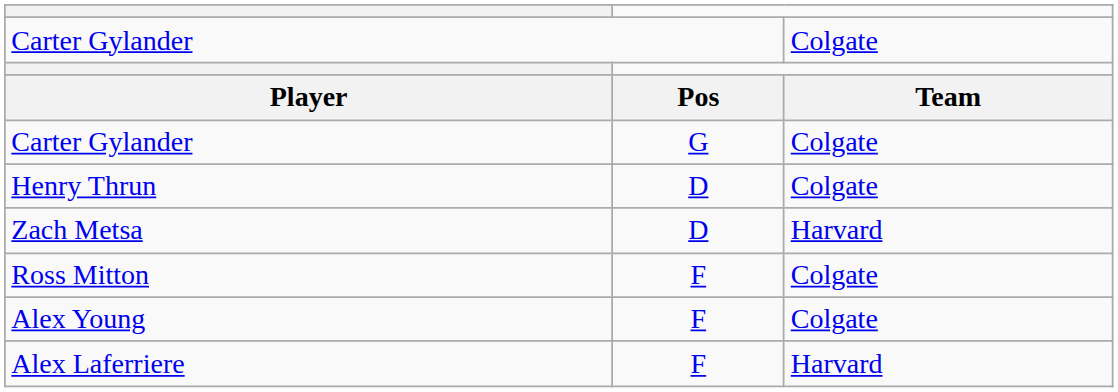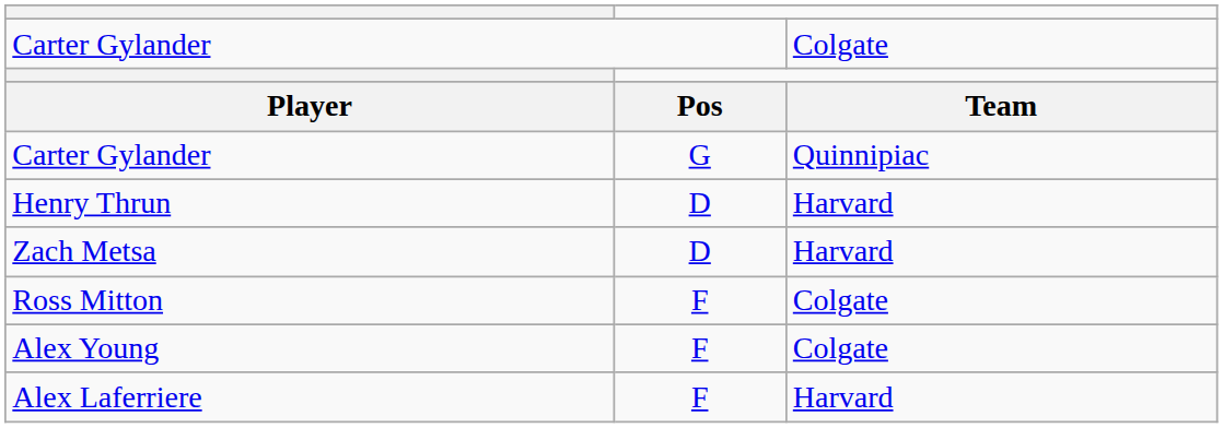Carter Gylander / G | column 3: Colgate -> Quinnipiac
Henry Thrun | column 3: Colgate -> Harvard
